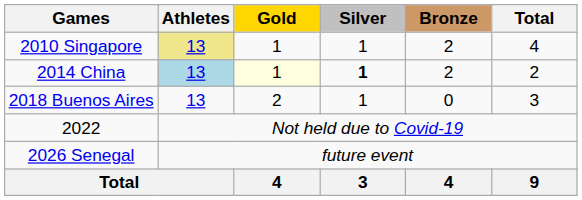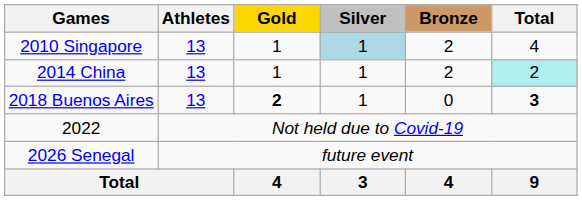2010 Singapore | Athletes: khaki background -> no background
2010 Singapore | Silver: no background -> lightblue background
2014 China | Athletes: lightblue background -> no background
2014 China | Gold: lightyellow background -> no background
2014 China | Silver: bold -> normal
2014 China | Total: no background -> paleturquoise background
2018 Buenos Aires | Gold: normal -> bold
2018 Buenos Aires | Total: normal -> bold
